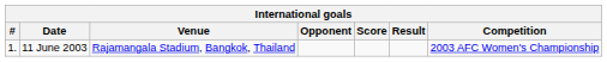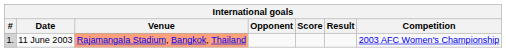11 June 2003 | #: no background -> lightgrey background
11 June 2003 | Venue: no background -> lightsalmon background
